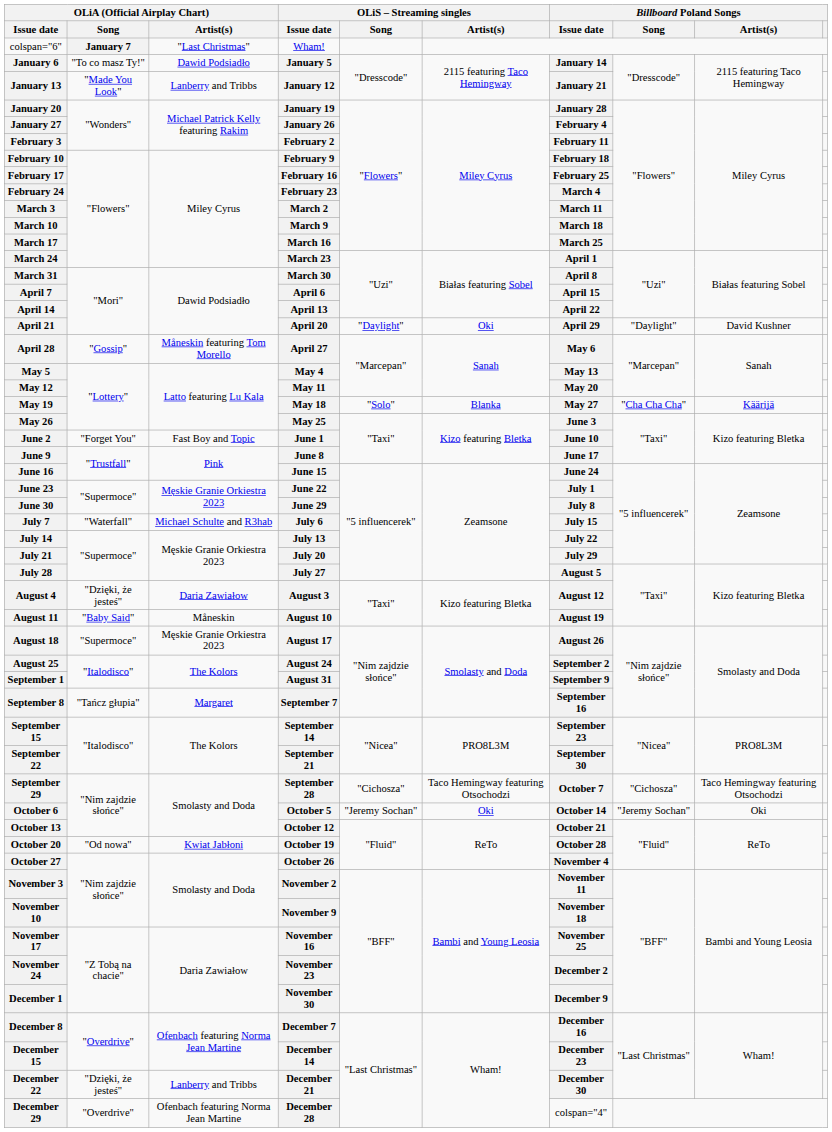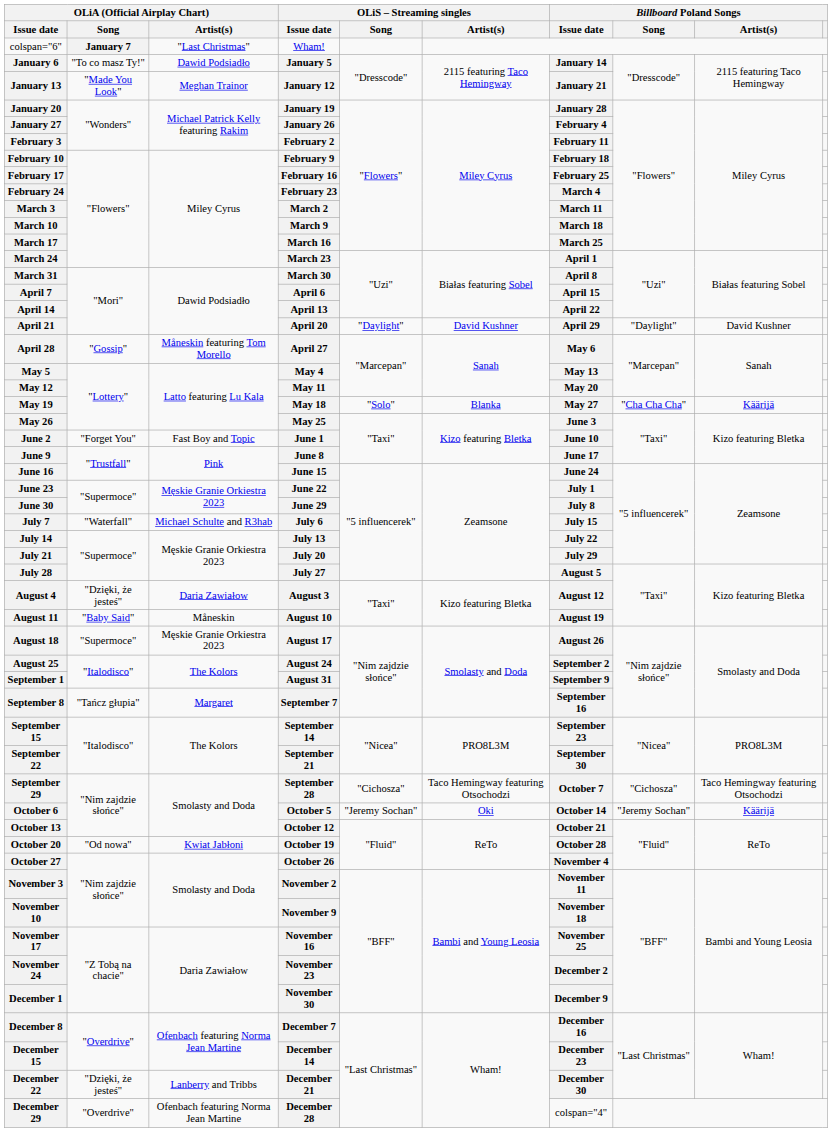January 13 | OLiA (Official Airplay Chart) / Artist(s): Lanberry and Tribbs -> Meghan Trainor
April 21 | OLiS – Streaming singles / Artist(s): Oki -> David Kushner
October 6 | Billboard Poland Songs / Artist(s): Oki -> Käärijä
